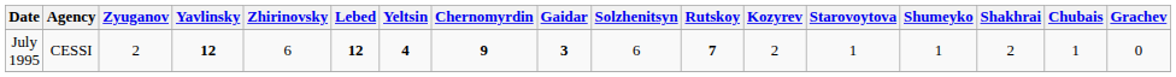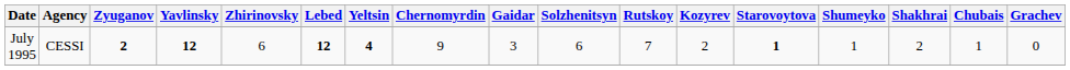July 1995 | Zyuganov: normal -> bold
July 1995 | Chernomyrdin: bold -> normal
July 1995 | Gaidar: bold -> normal
July 1995 | Rutskoy: bold -> normal
July 1995 | Starovoytova: normal -> bold
